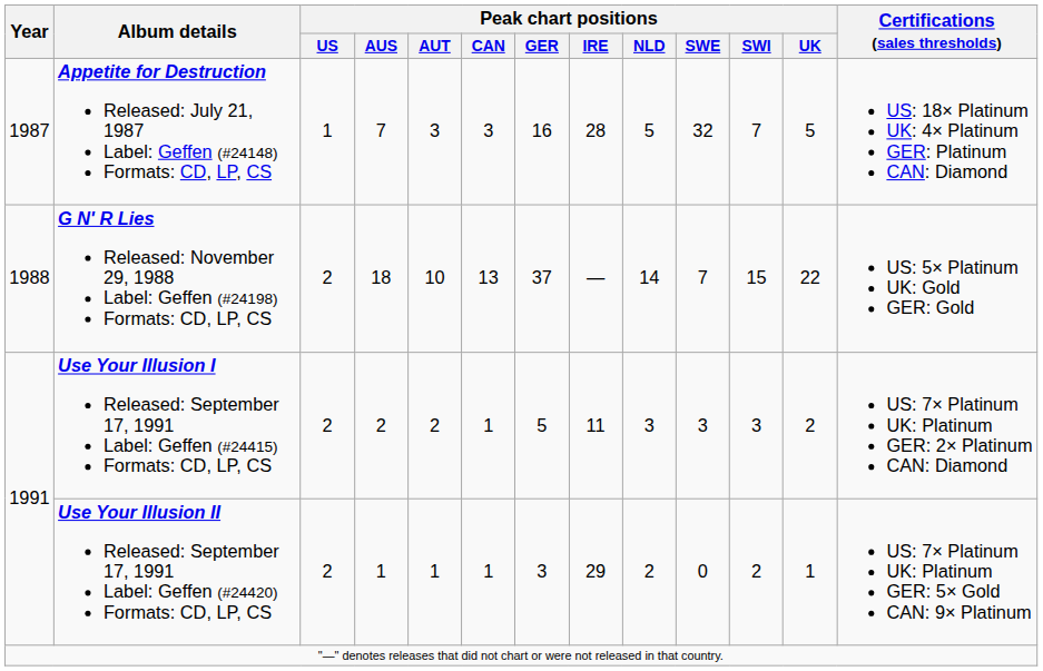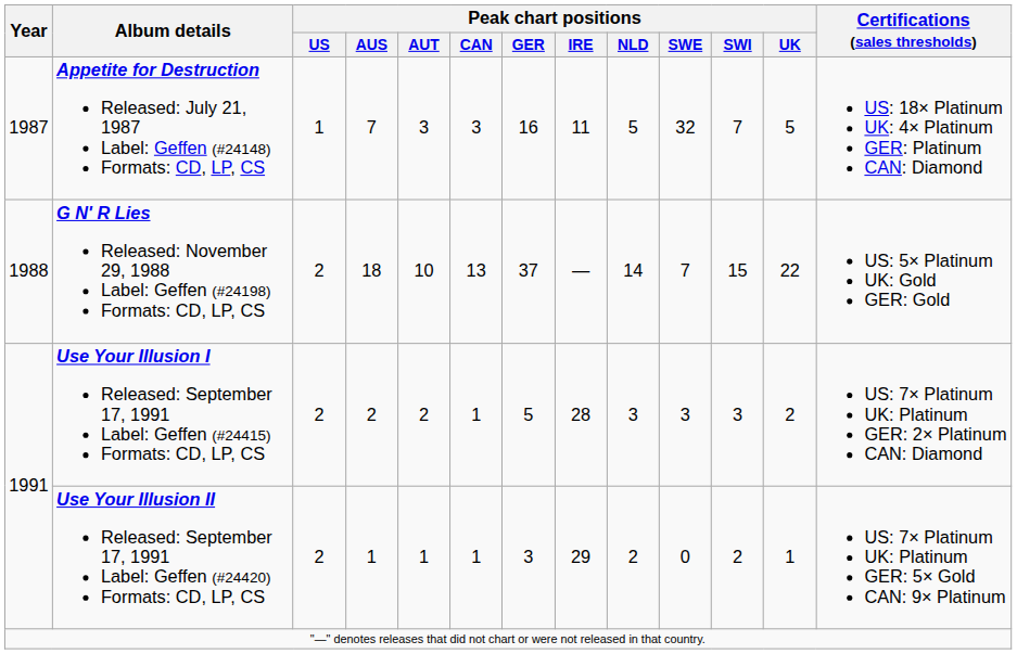row 3 | Peak chart positions / IRE: 28 -> 11
row 5 | Peak chart positions / IRE: 11 -> 28
